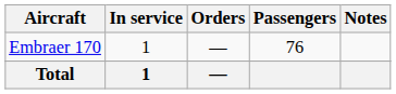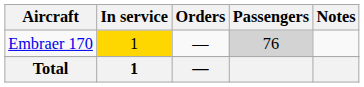Embraer 170 | In service: no background -> gold background
Embraer 170 | Passengers: no background -> lightgrey background
